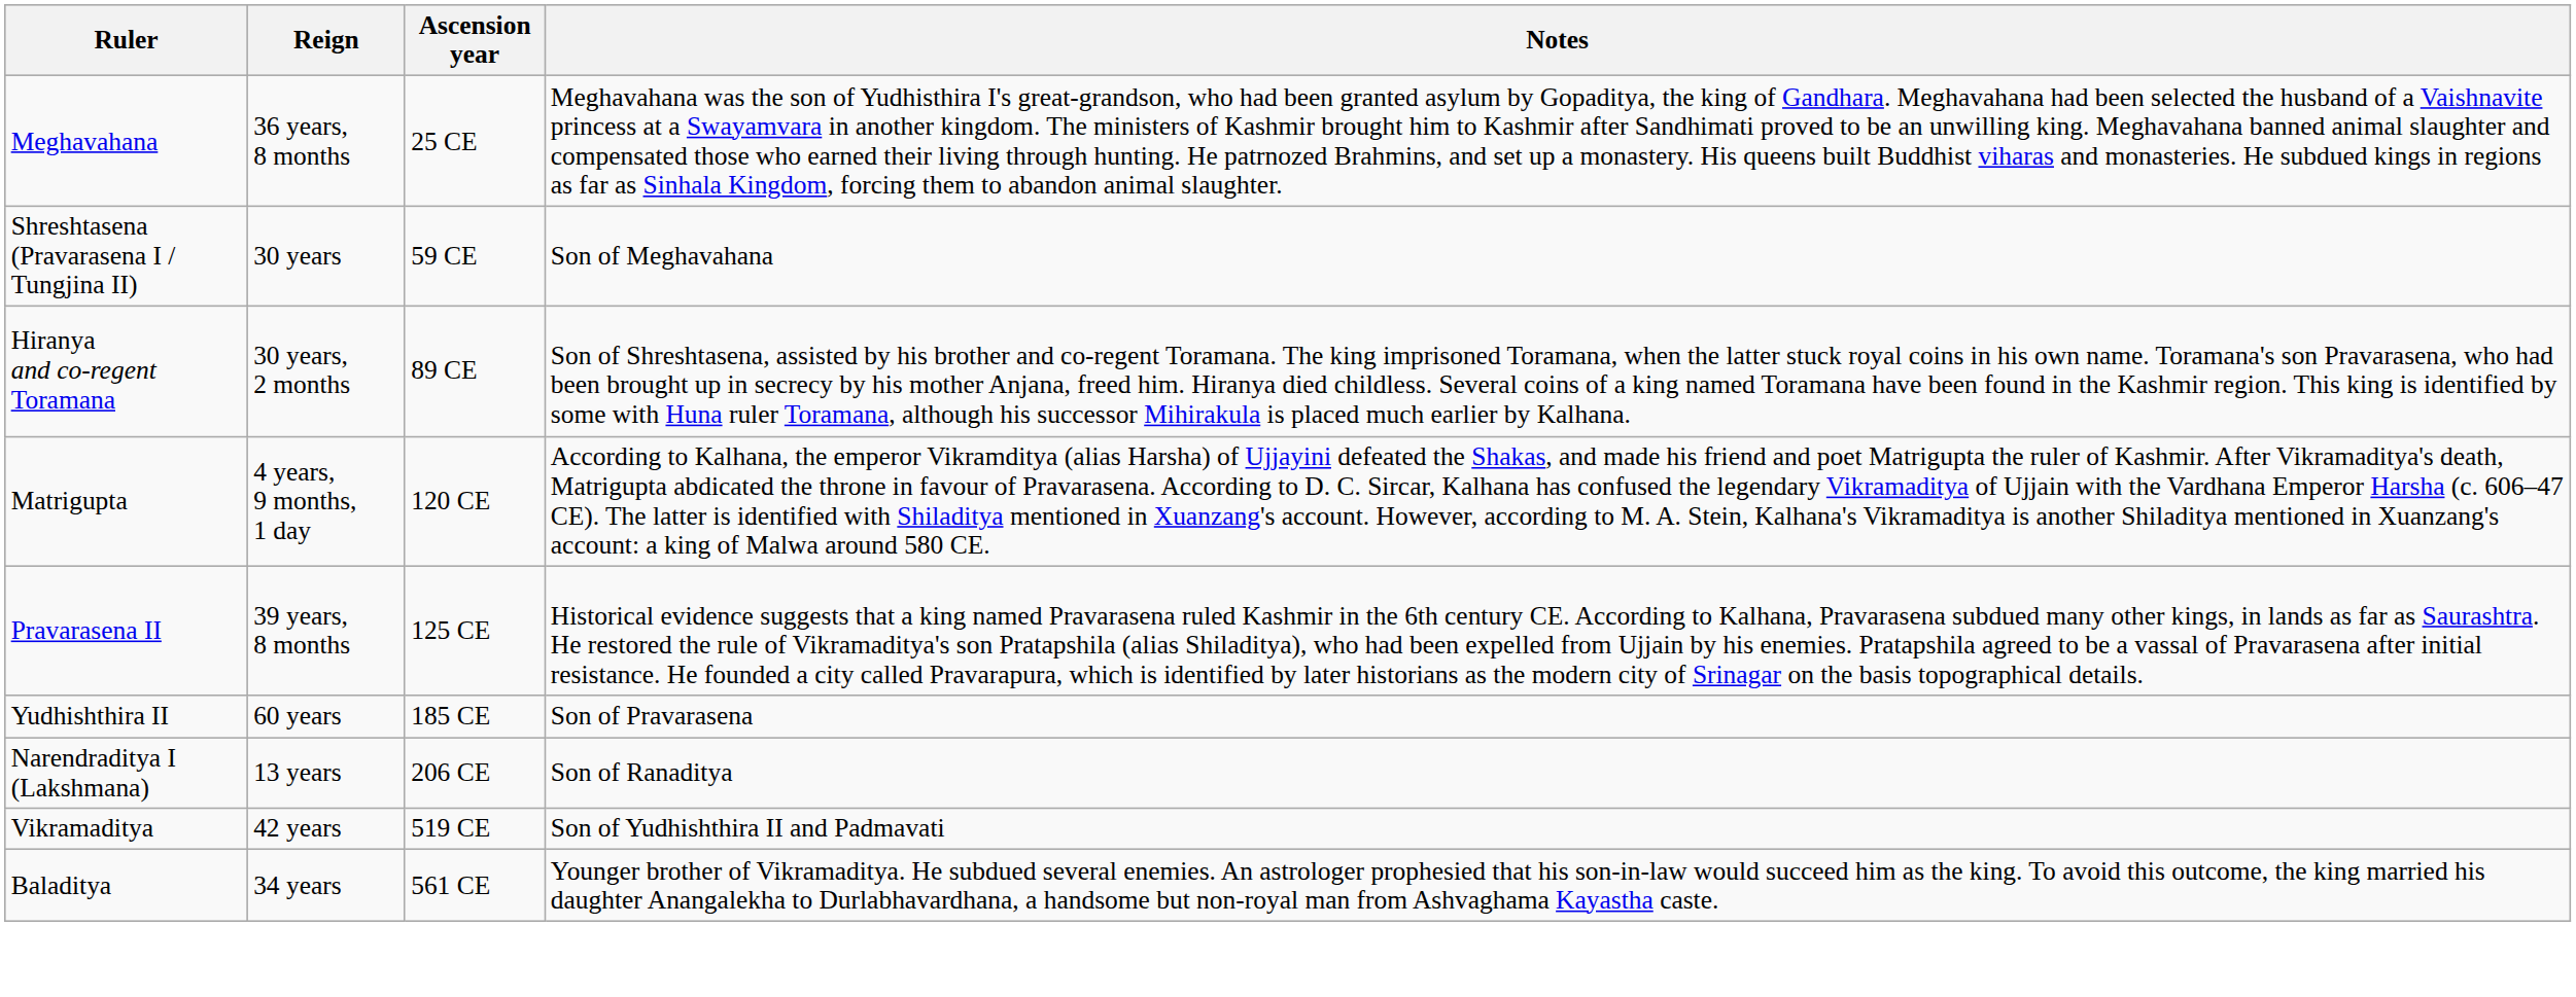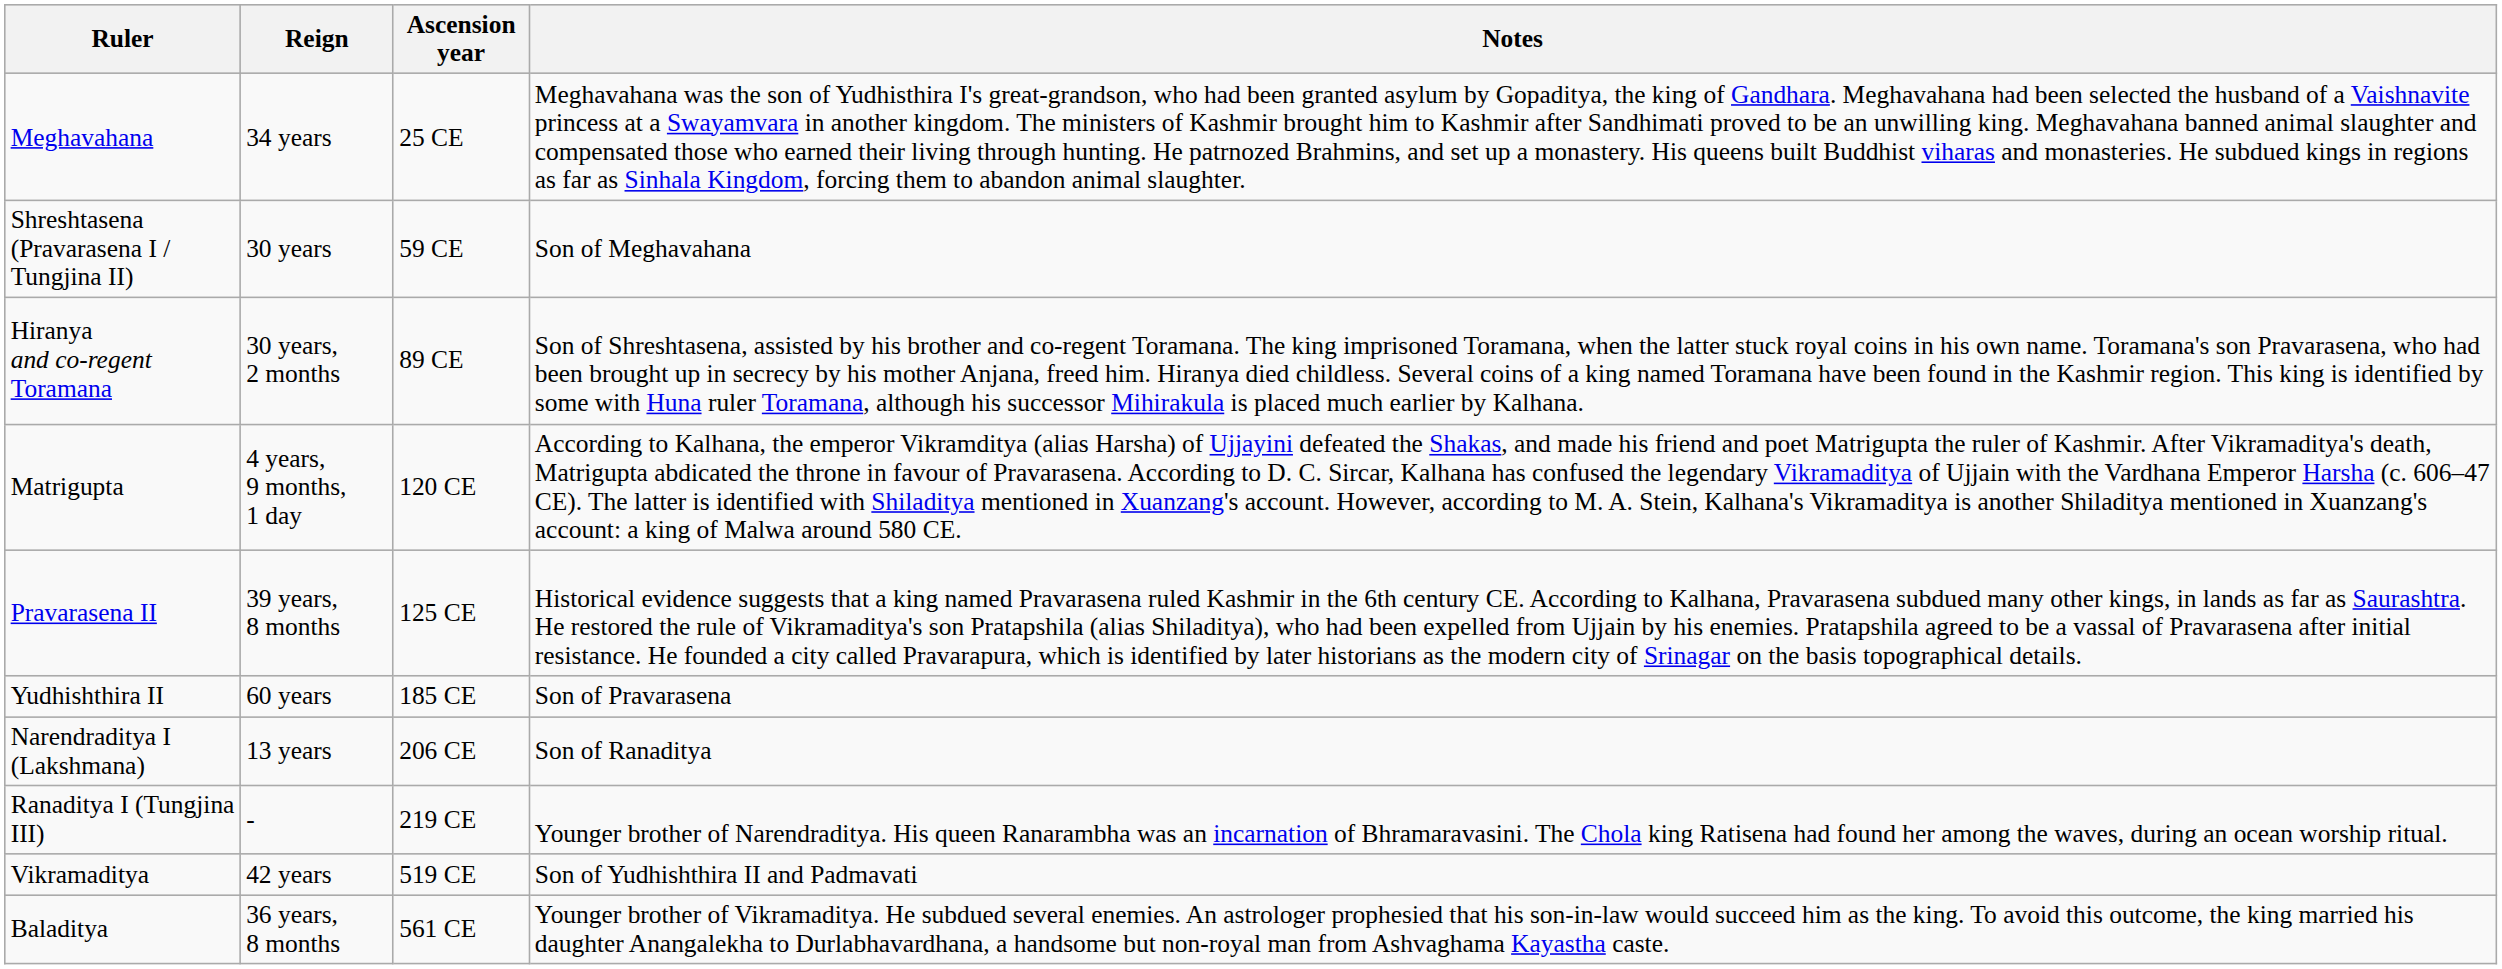Meghavahana | Reign: 36 years, 8 months -> 34 years
+ row: Ranaditya I (Tungjina III) | - | 219 CE | Younger brother of Narendraditya. His queen Ranarambha was an incarnation of Bhramaravasini. The Chola king Ratisena had found her among the waves, during an ocean worship ritual.
Baladitya | Reign: 34 years -> 36 years, 8 months
